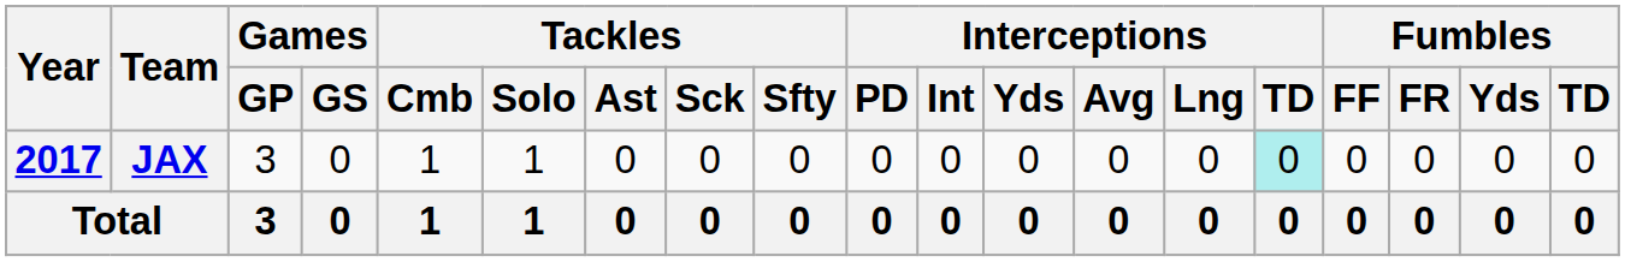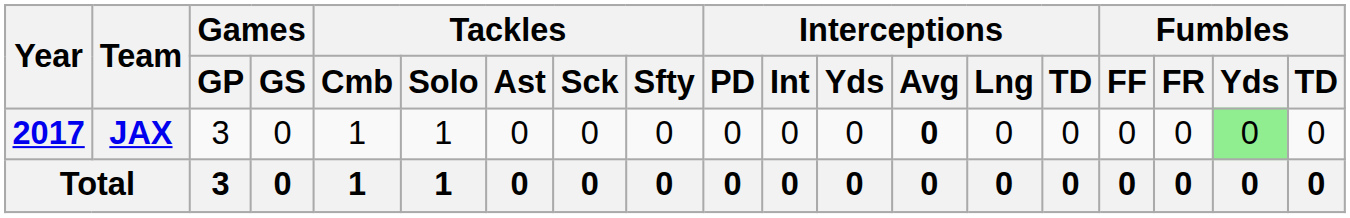JAX | Interceptions / Avg: normal -> bold
JAX | Interceptions / TD: paleturquoise background -> no background
JAX | Fumbles / Yds: no background -> lightgreen background
